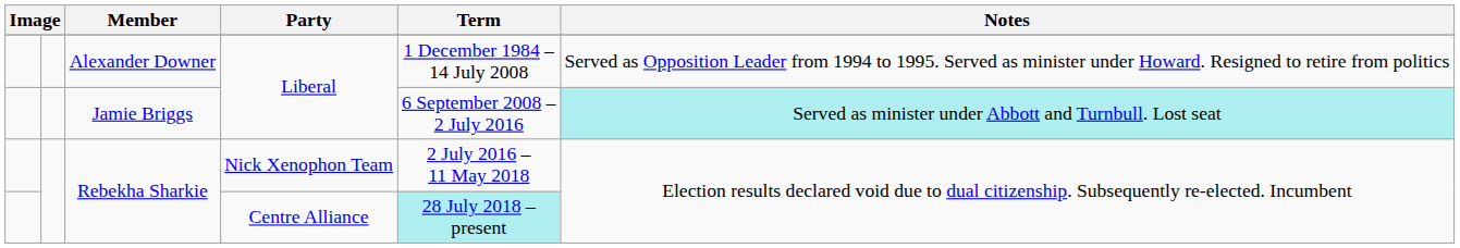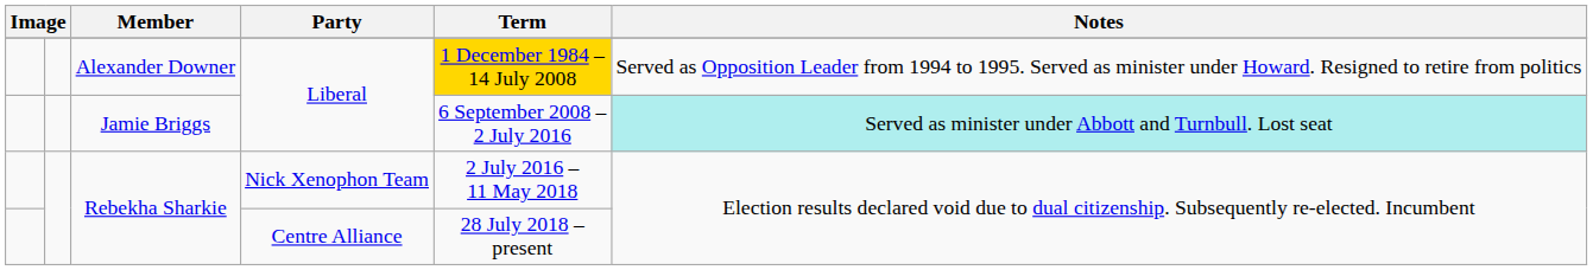Alexander Downer | Term: no background -> gold background
Rebekha Sharkie / Centre Alliance | Term: paleturquoise background -> no background
